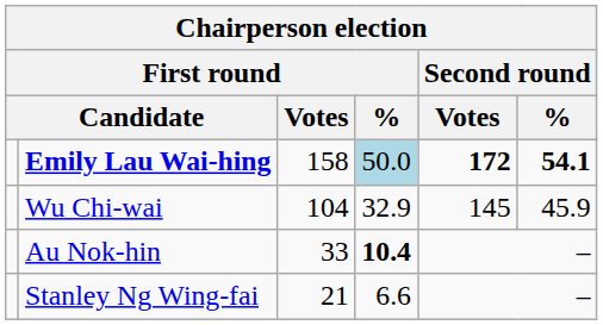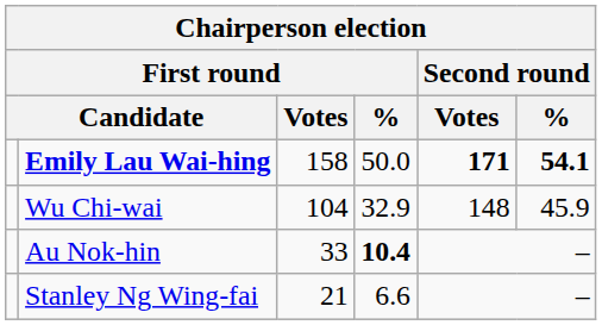Emily Lau Wai-hing | First round / %: lightblue background -> no background
Emily Lau Wai-hing | Second round / Votes: 172 -> 171
Wu Chi-wai | Second round / Votes: 145 -> 148
